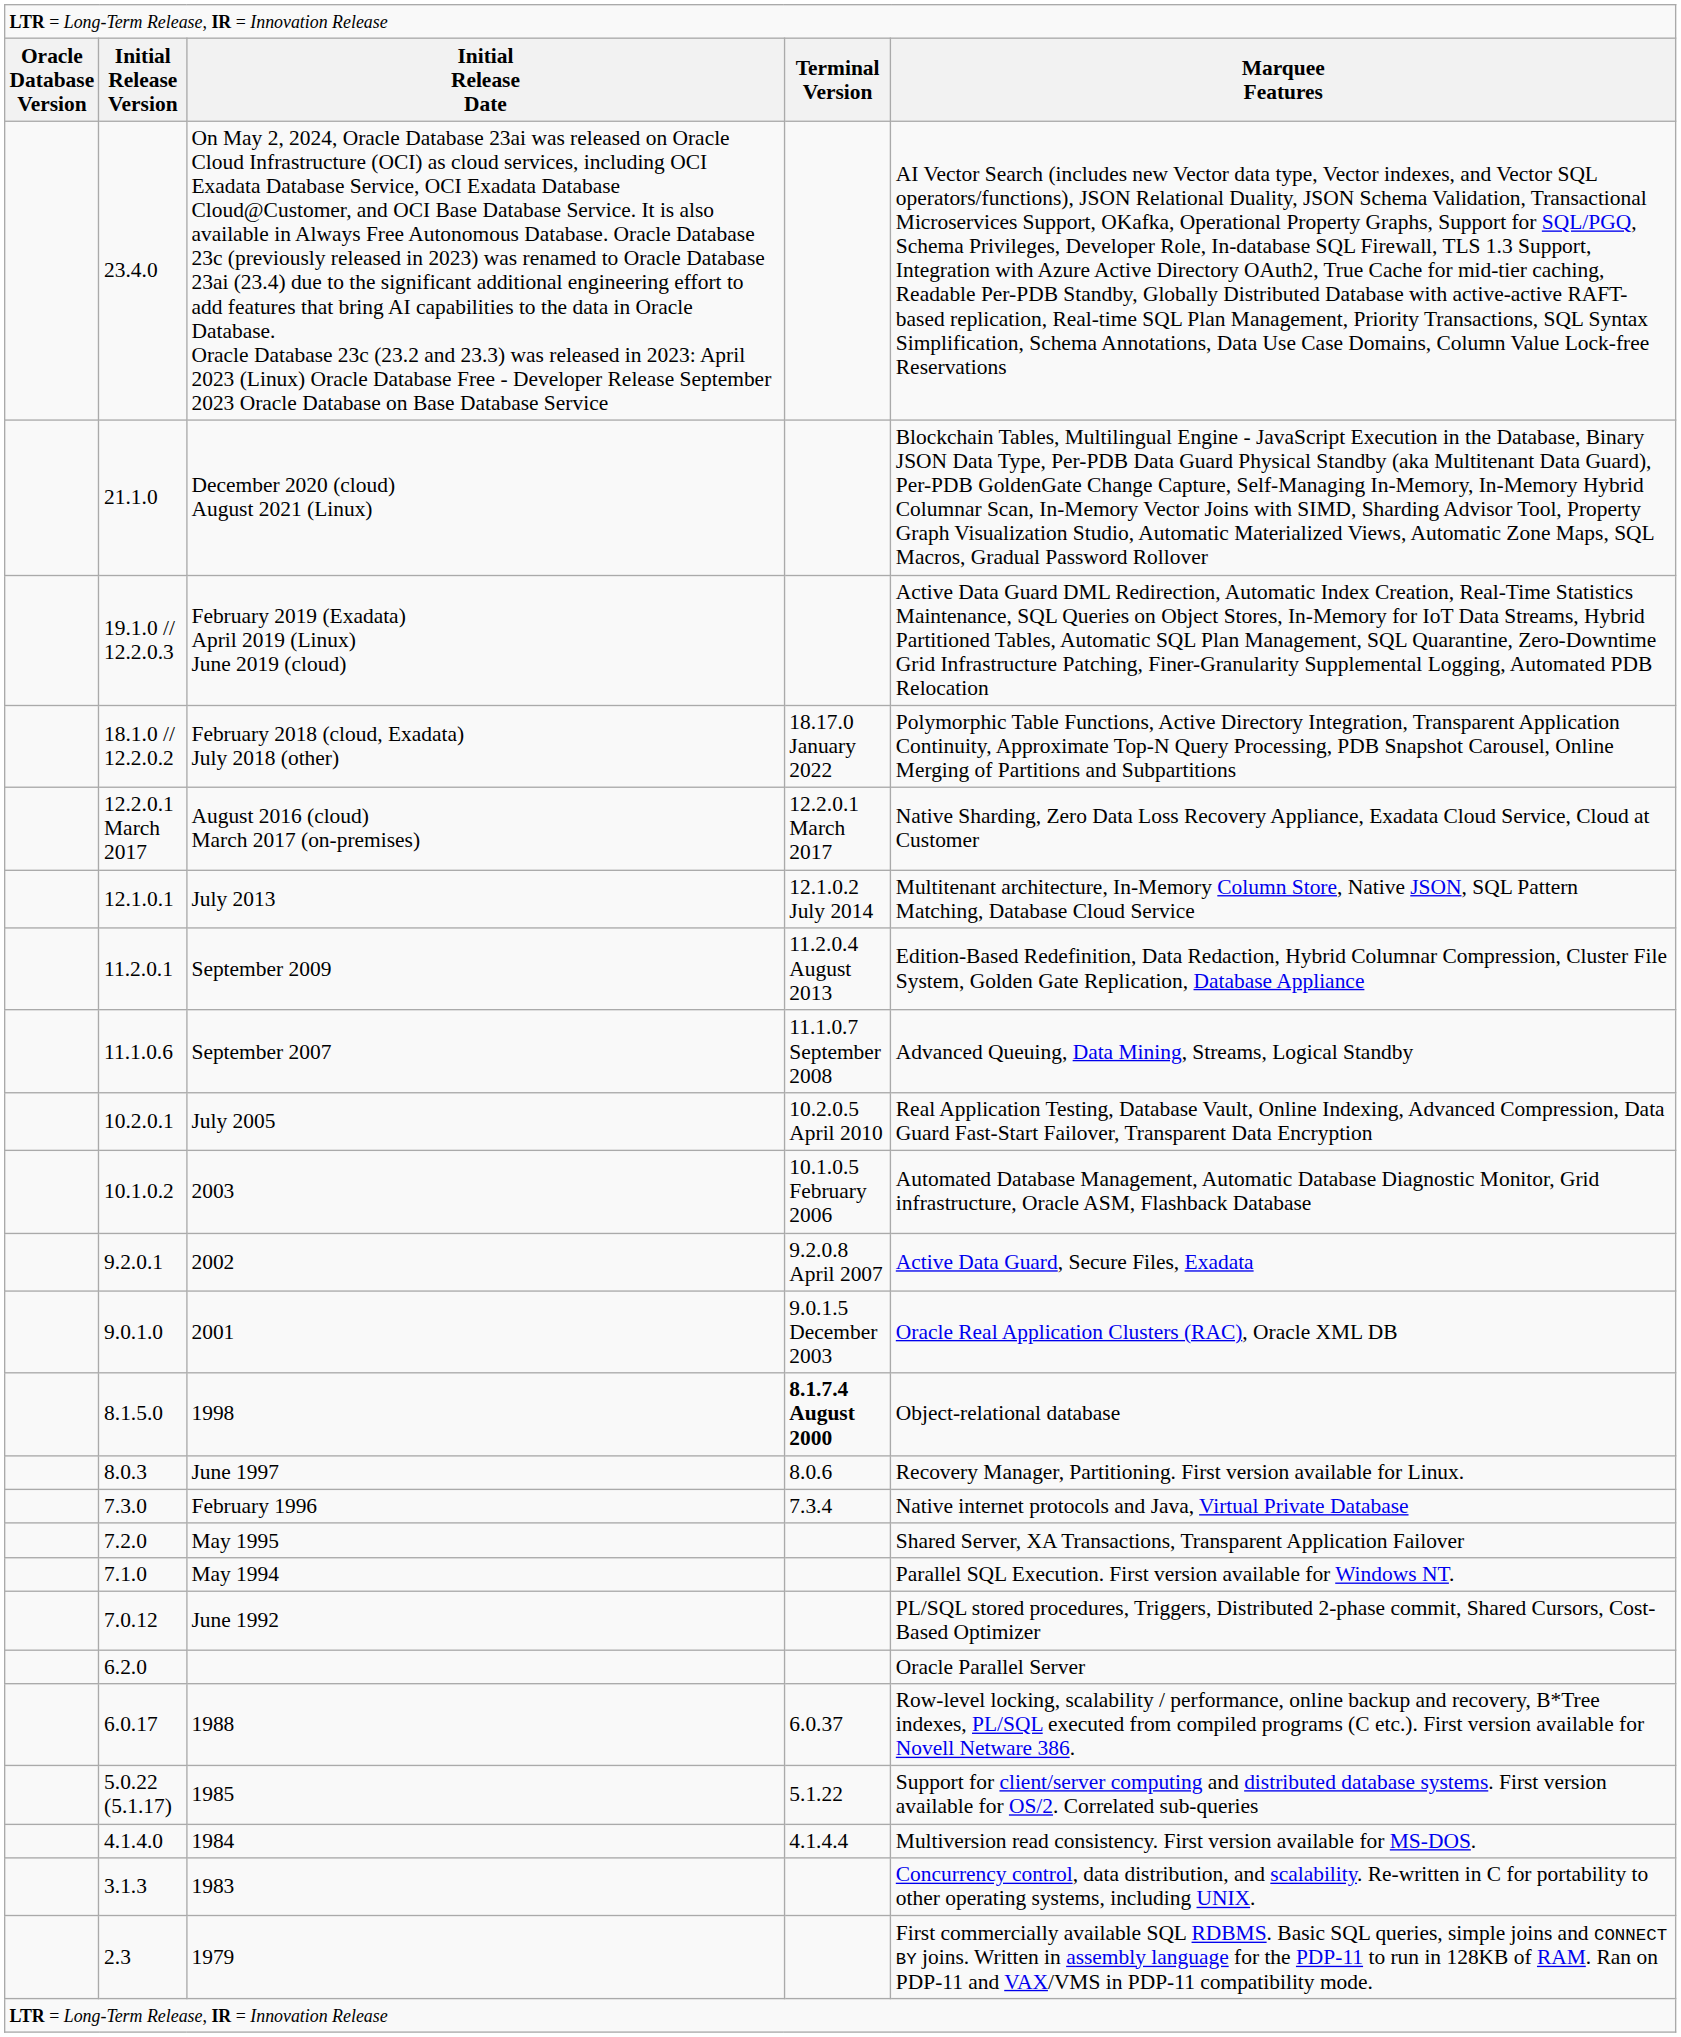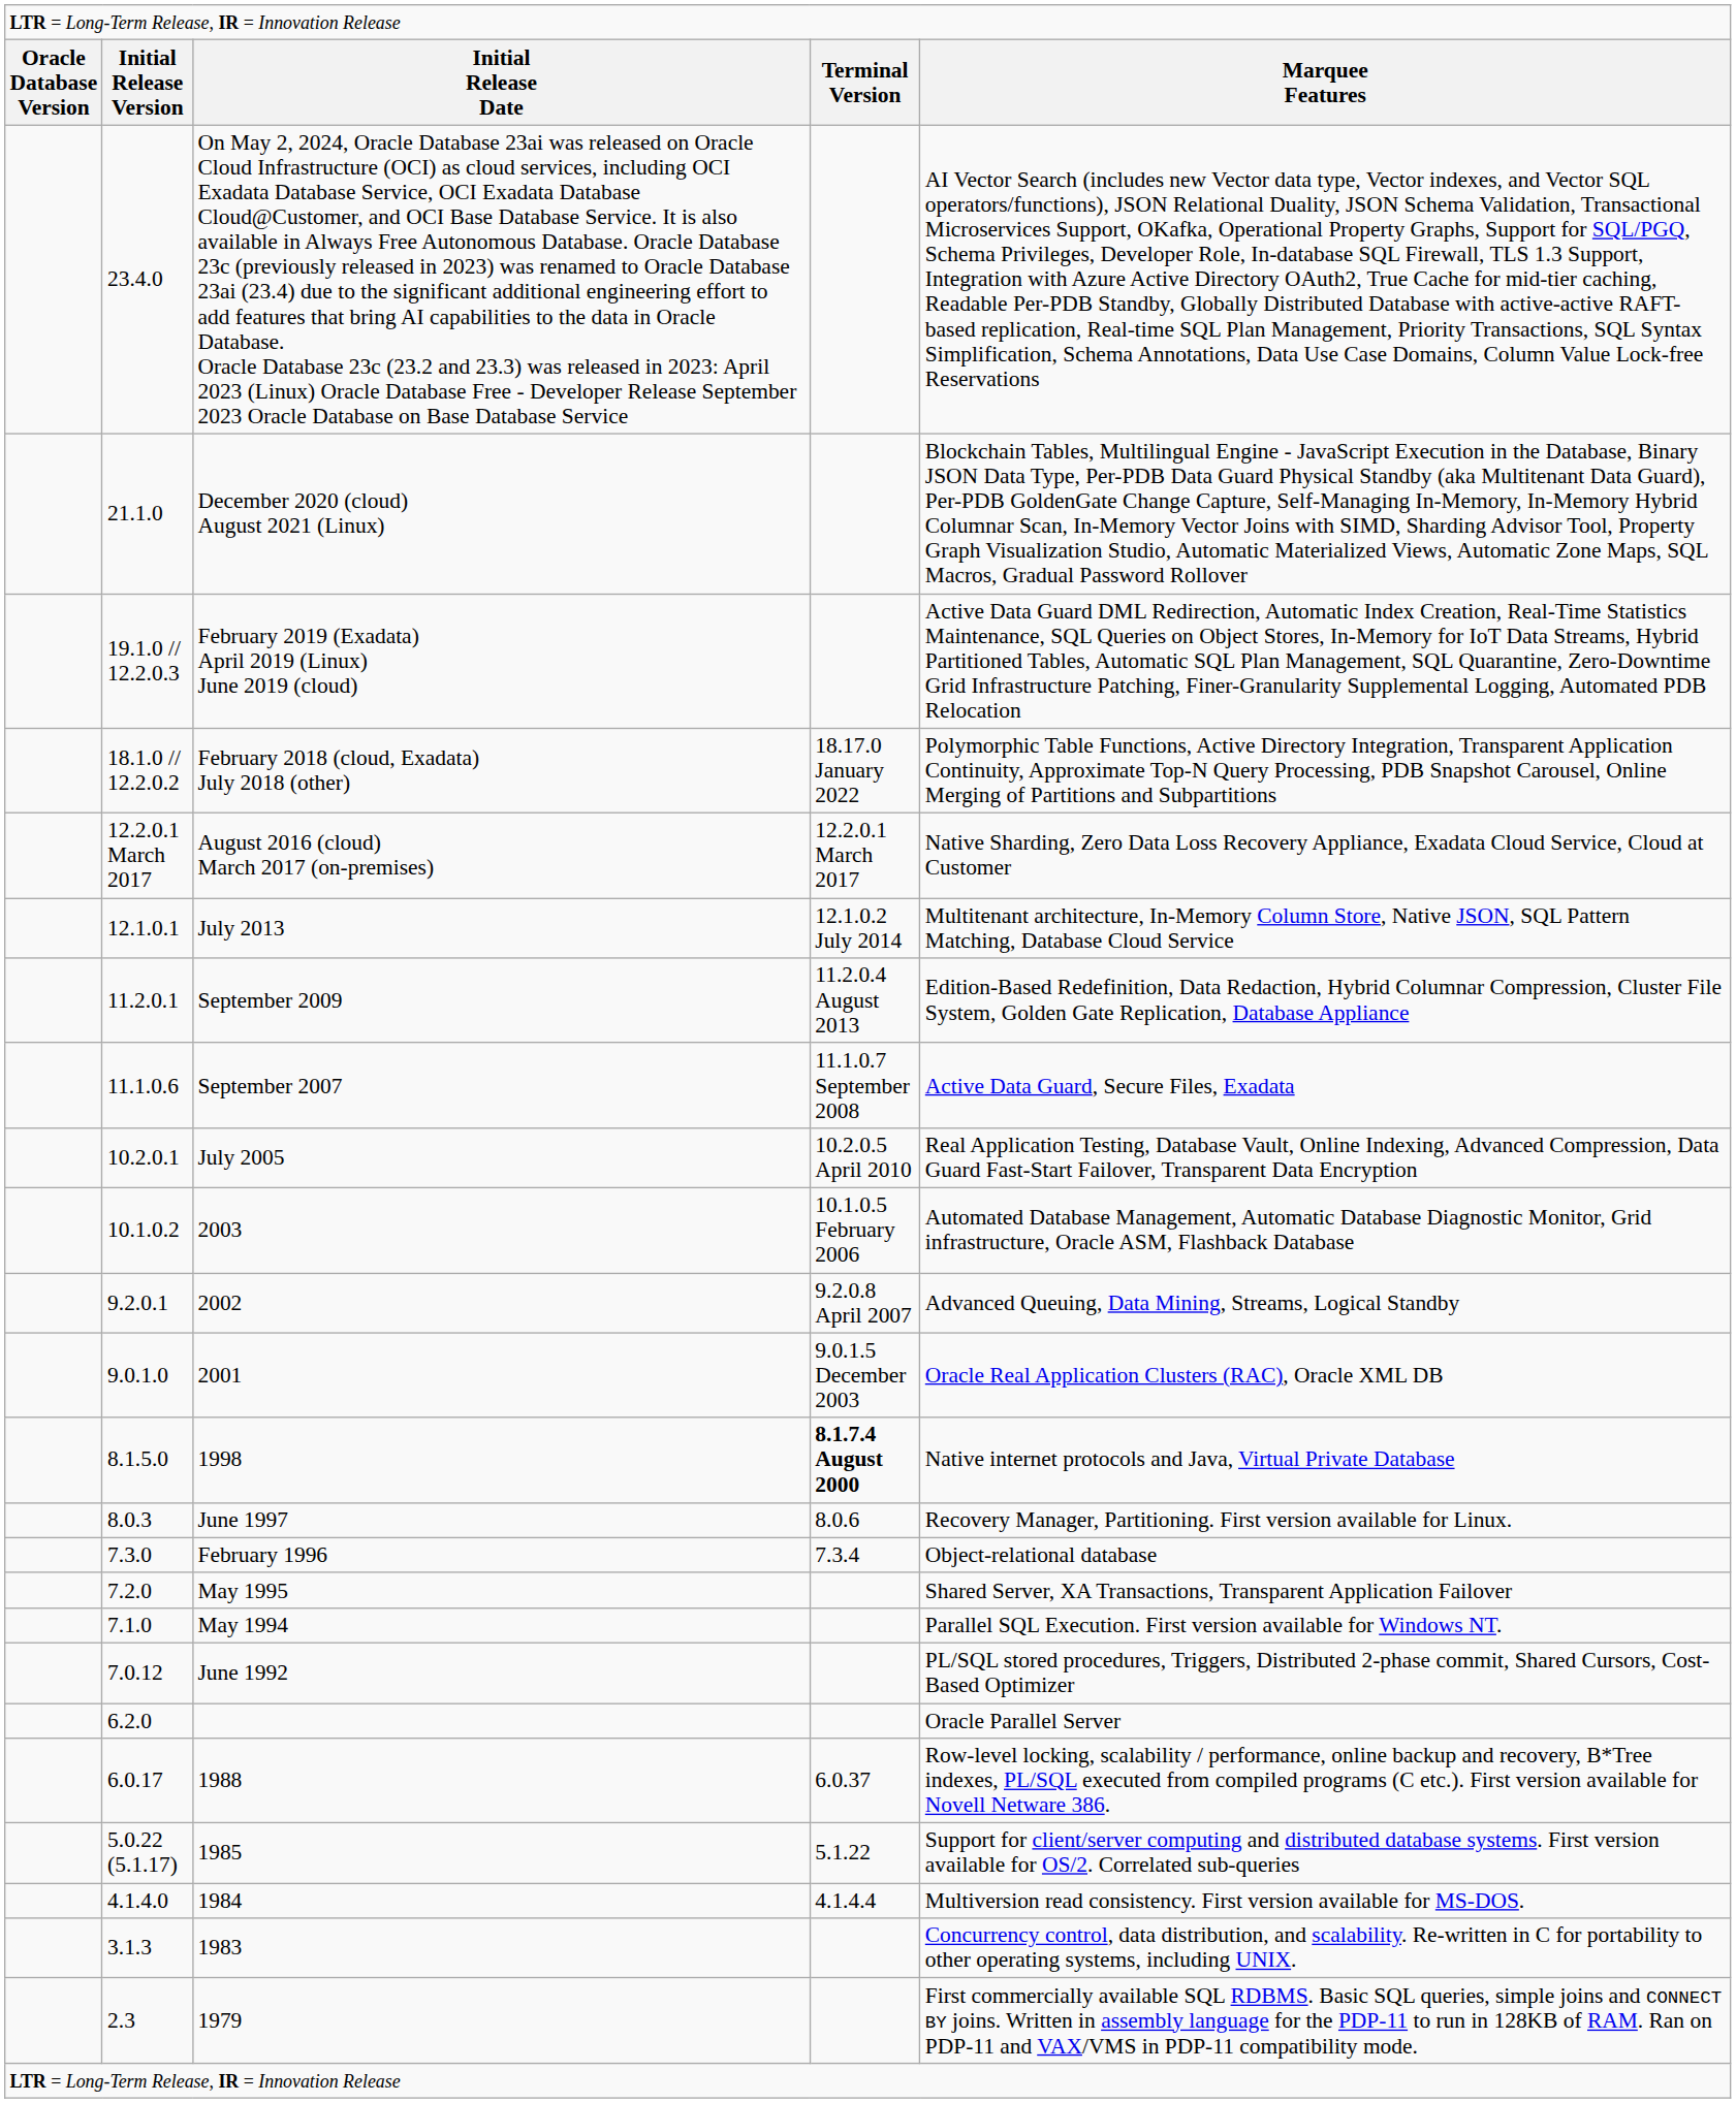September 2007 | column 5: Advanced Queuing, Data Mining, Streams, Logical Standby -> Active Data Guard, Secure Files, Exadata
2002 | column 5: Active Data Guard, Secure Files, Exadata -> Advanced Queuing, Data Mining, Streams, Logical Standby
1998 | column 5: Object-relational database -> Native internet protocols and Java, Virtual Private Database
February 1996 | column 5: Native internet protocols and Java, Virtual Private Database -> Object-relational database
